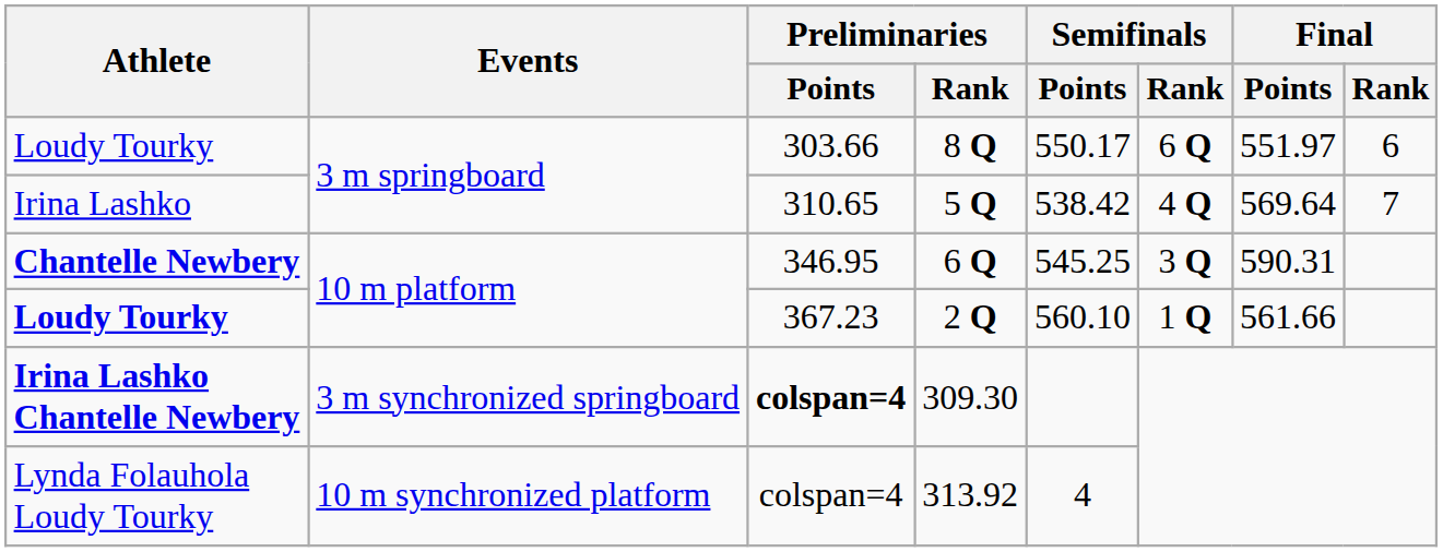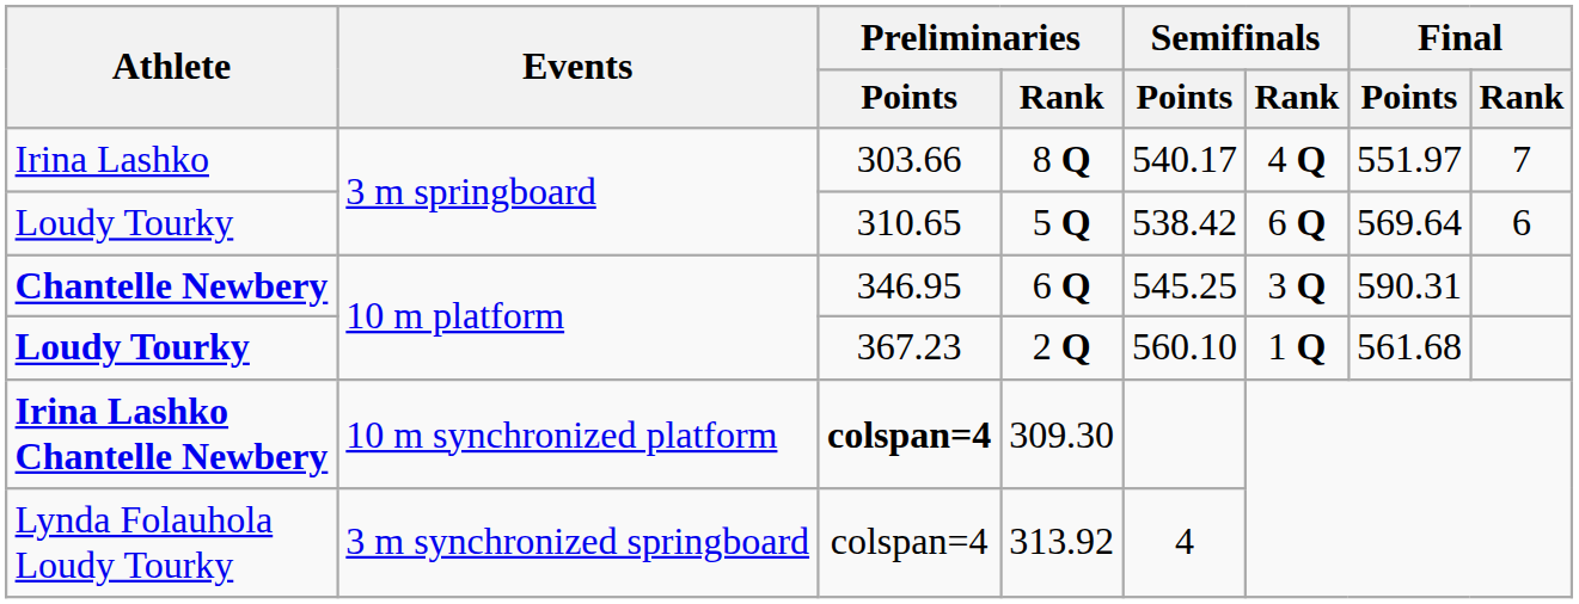8 Q | Athlete: Loudy Tourky -> Irina Lashko
8 Q | Semifinals / Points: 550.17 -> 540.17
8 Q | Semifinals / Rank: 6 Q -> 4 Q
8 Q | Final / Rank: 6 -> 7
5 Q | Athlete: Irina Lashko -> Loudy Tourky
5 Q | Semifinals / Rank: 4 Q -> 6 Q
5 Q | Final / Rank: 7 -> 6
2 Q | Final / Points: 561.66 -> 561.68
309.30 | Events: 3 m synchronized springboard -> 10 m synchronized platform
313.92 | Events: 10 m synchronized platform -> 3 m synchronized springboard
